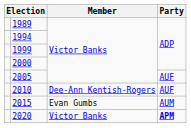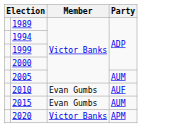2005 | Party: AUF -> AUM
2010 | Member: Dee-Ann Kentish-Rogers -> Evan Gumbs
2020 | Party: bold -> normal
